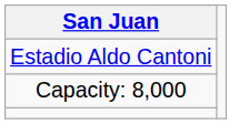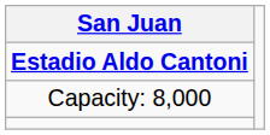Estadio Aldo Cantoni | San Juan: normal -> bold
